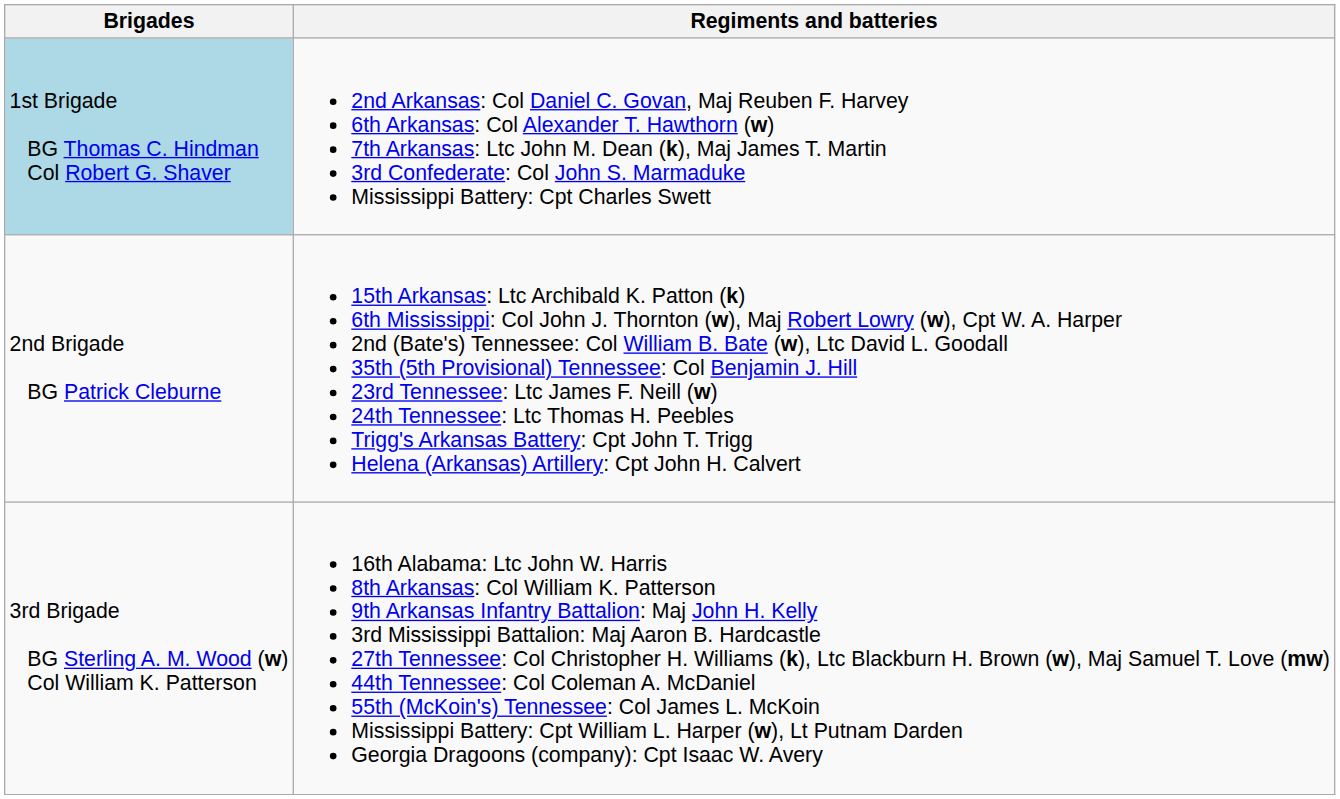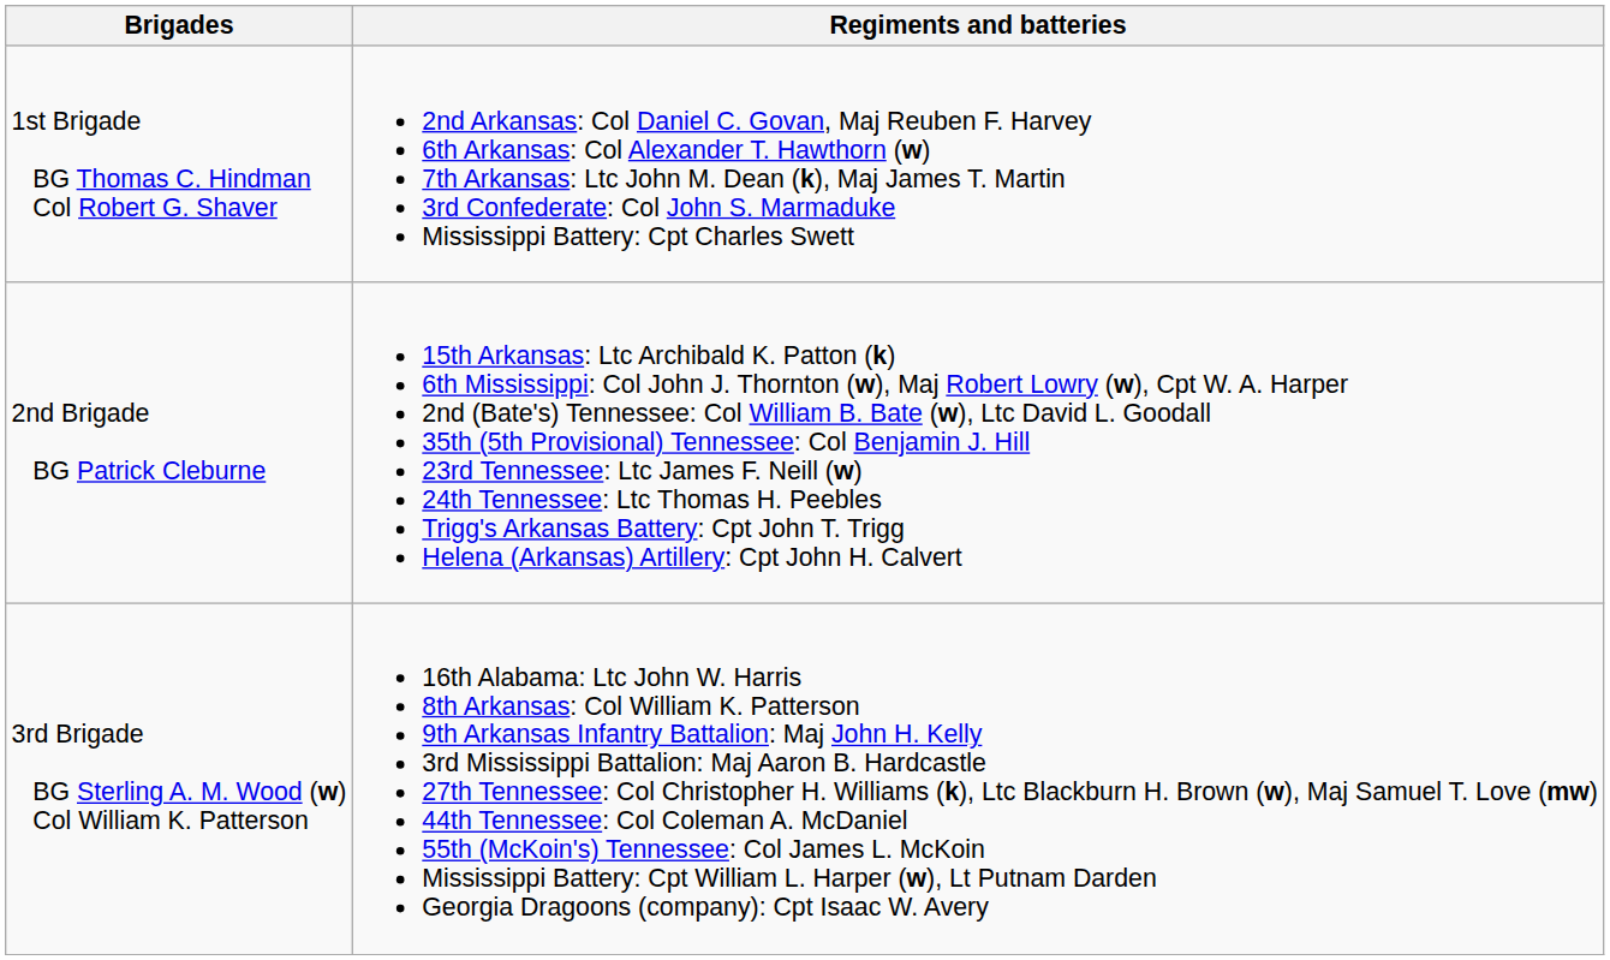1st Brigade BG Thomas C. Hindman Col Robert G. Shaver | Brigades: lightblue background -> no background
